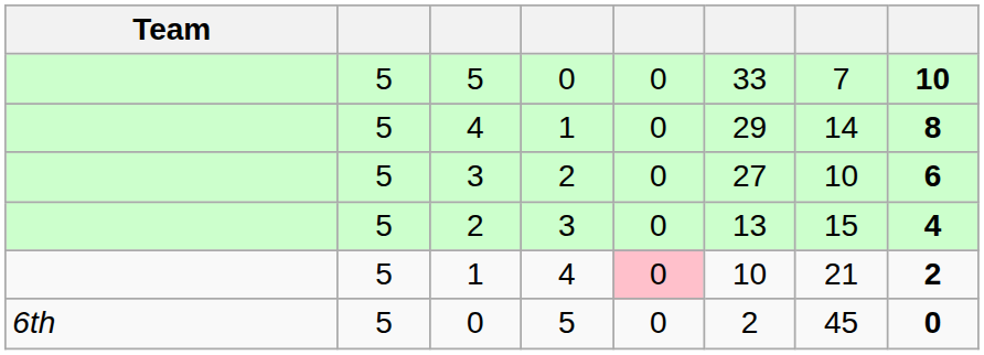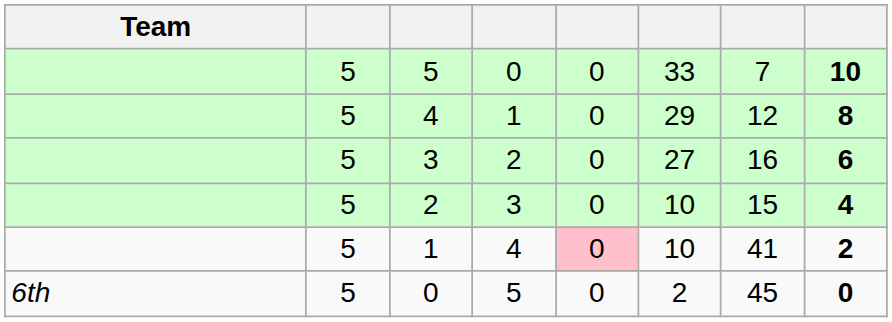row 3 | column 7: 14 -> 12
row 4 | column 7: 10 -> 16
row 5 | column 6: 13 -> 10
row 6 | column 7: 21 -> 41
